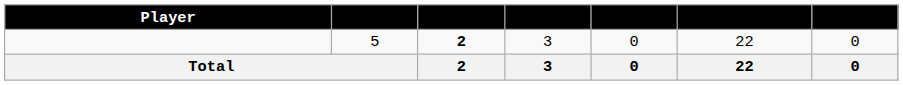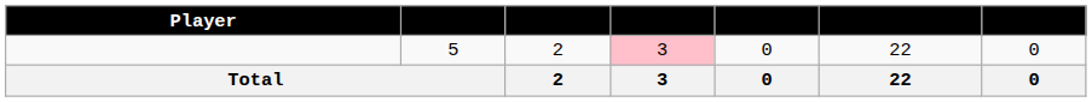row 2 | column 3: bold -> normal
row 2 | column 4: no background -> pink background
